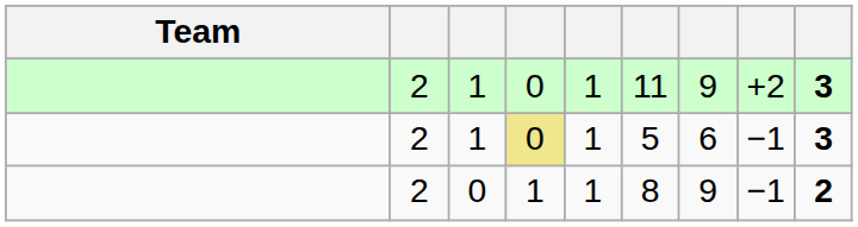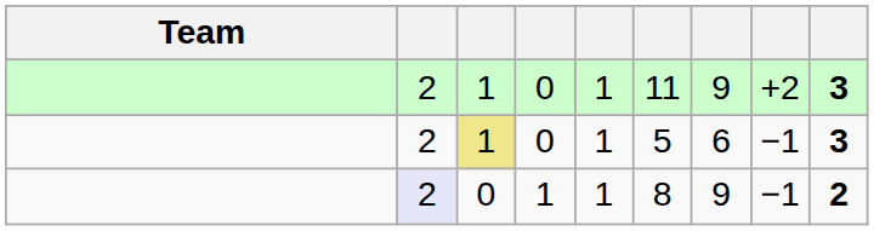row 3 | column 3: no background -> khaki background
row 3 | column 4: khaki background -> no background
row 4 | column 2: no background -> lavender background
